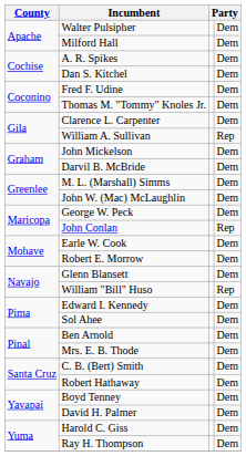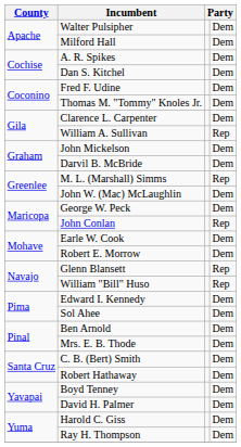M. L. (Marshall) Simms | column 4: Dem -> Rep
Glenn Blansett | column 4: Dem -> Rep
